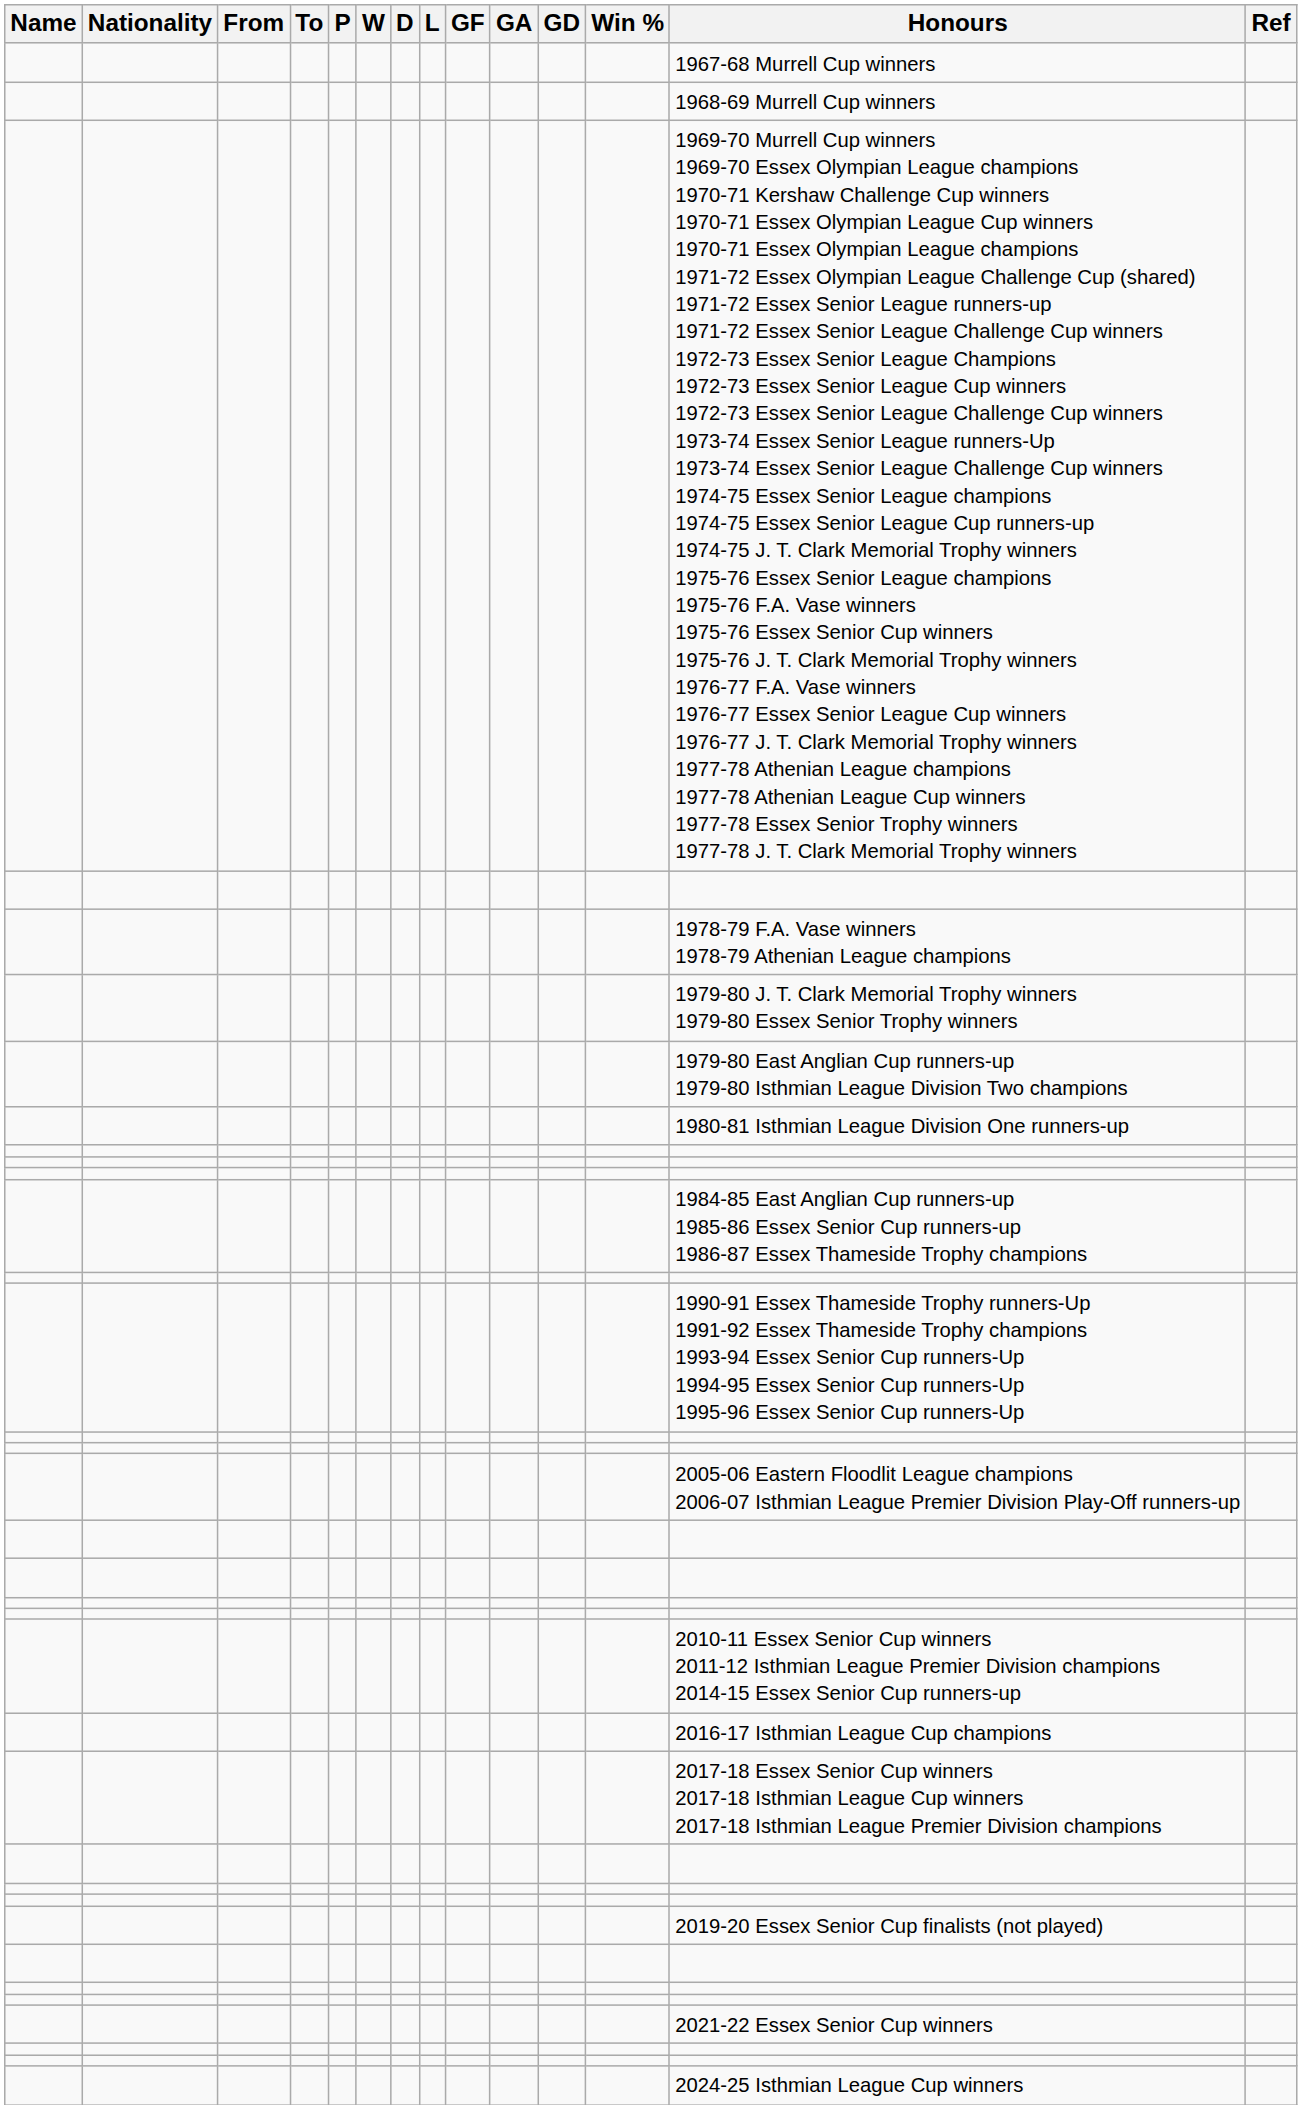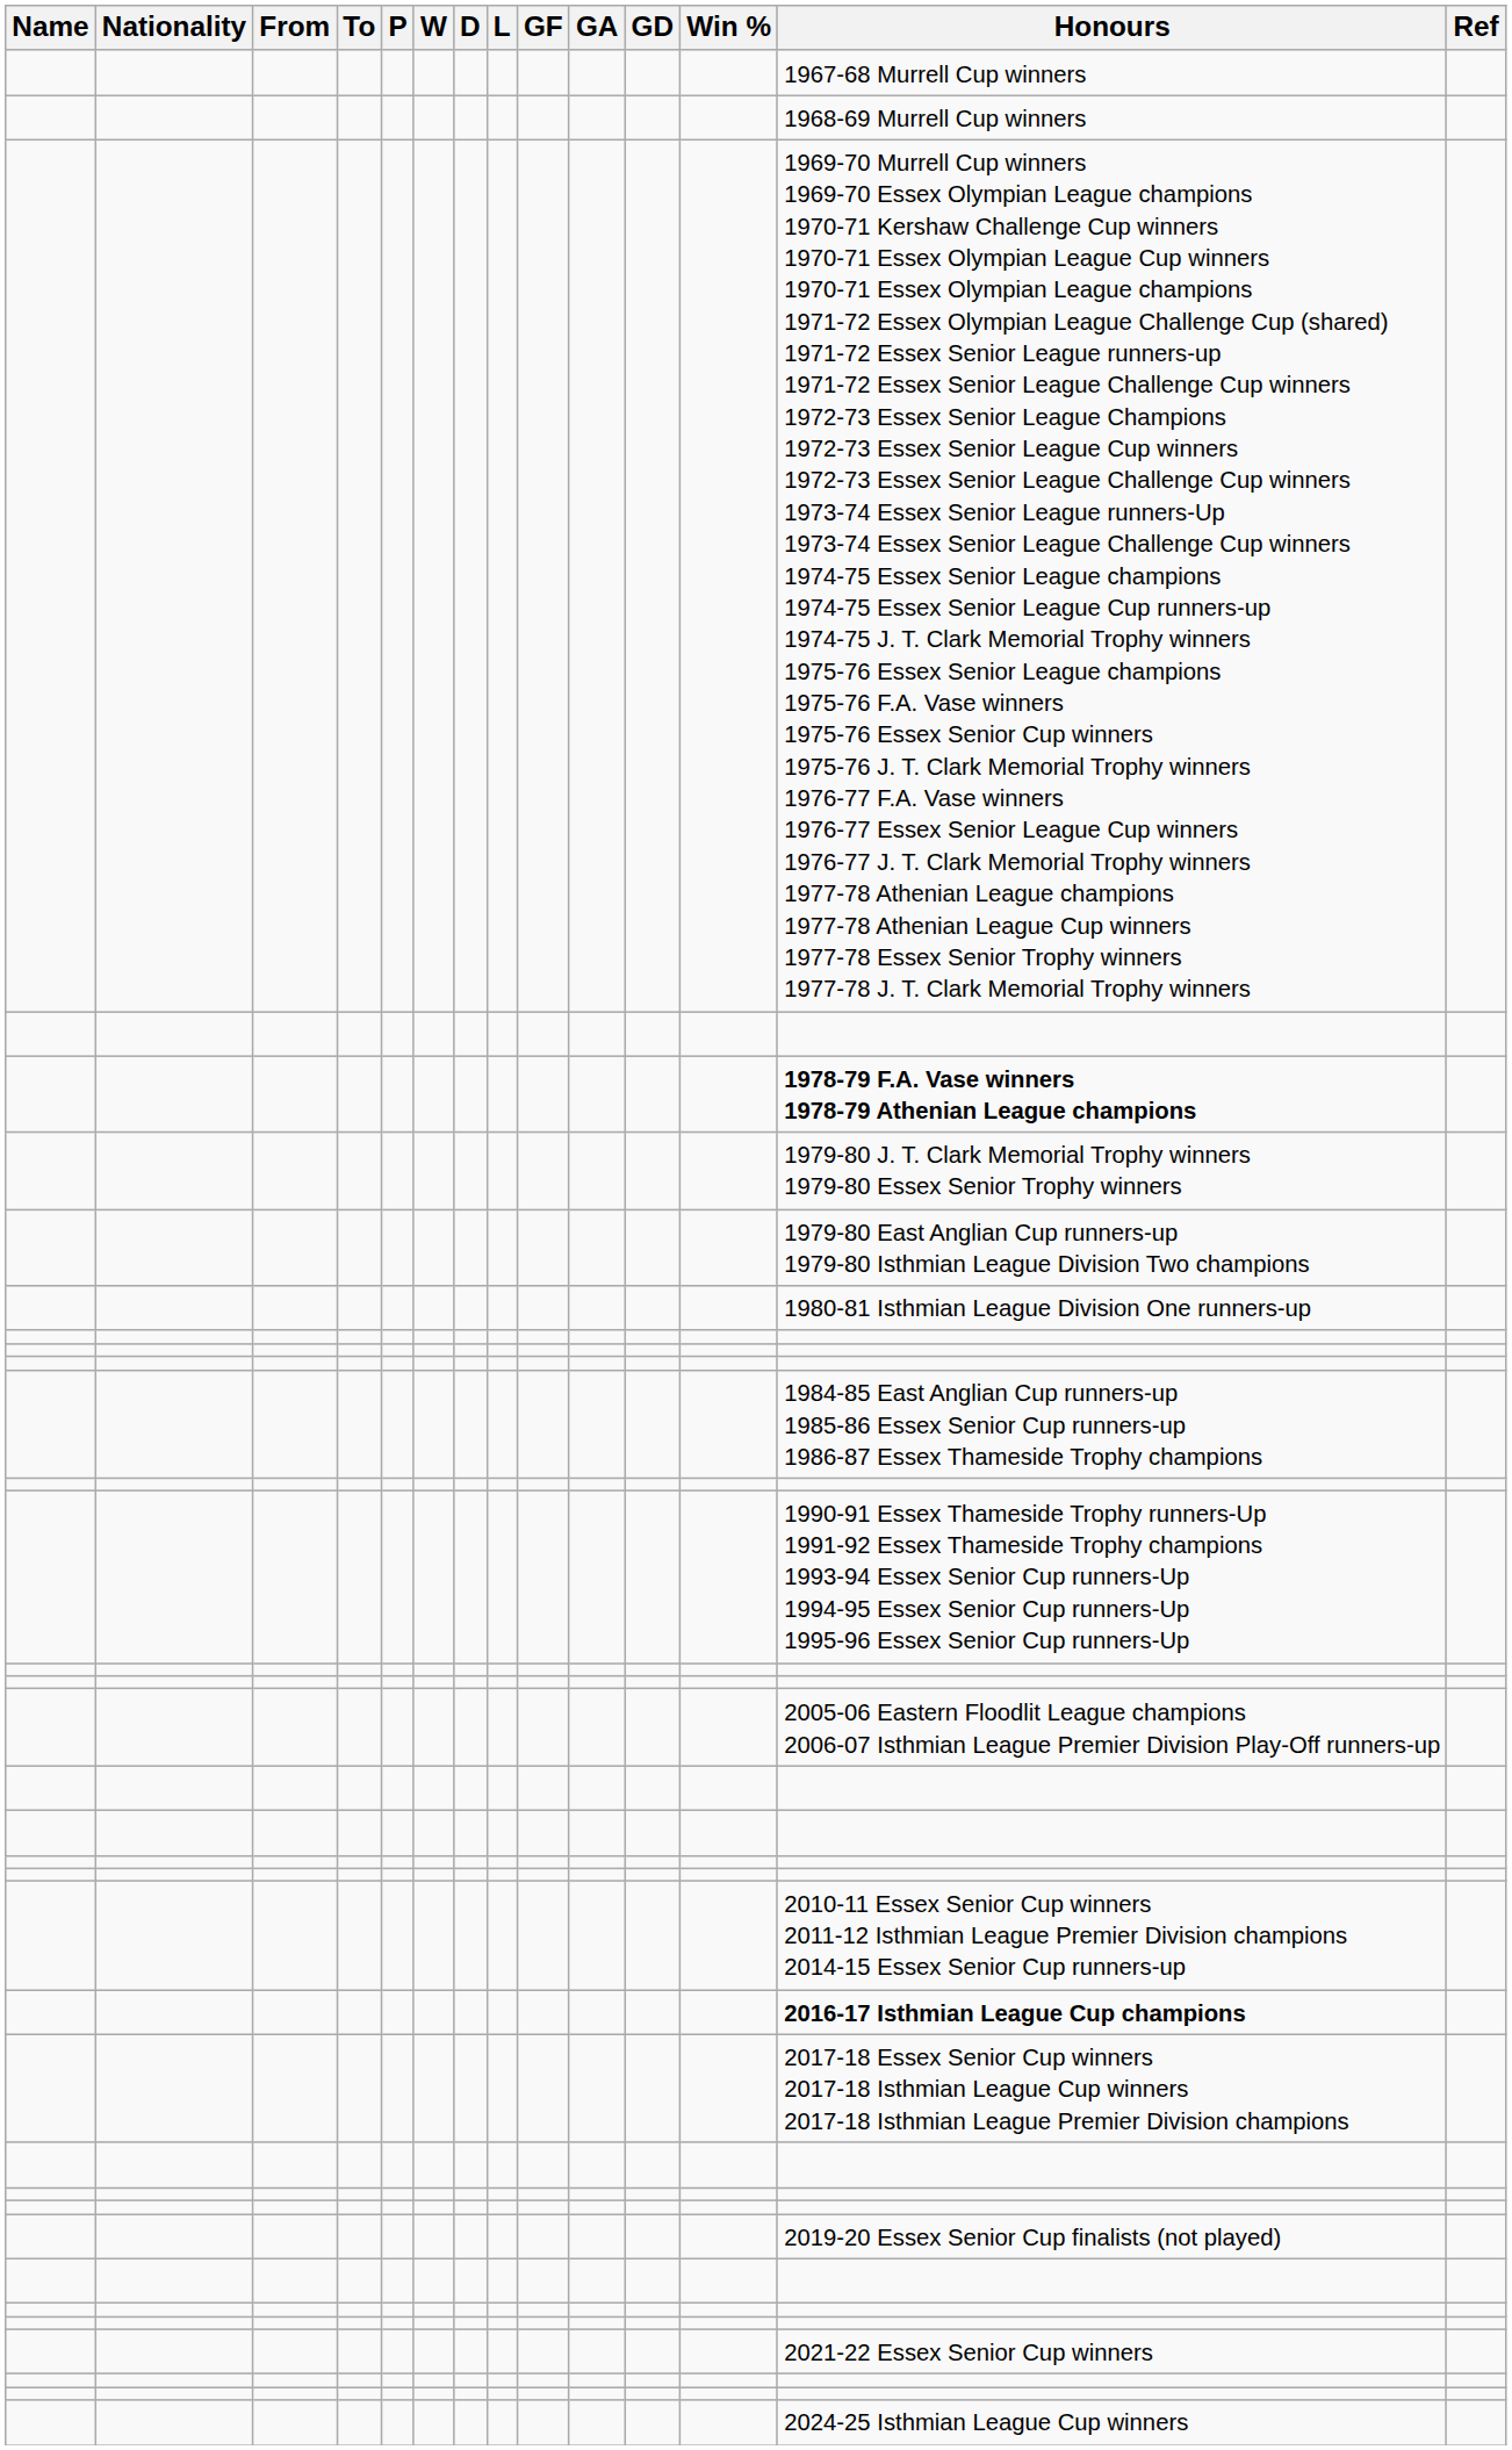row 6 | Honours: normal -> bold
row 24 | Honours: normal -> bold
